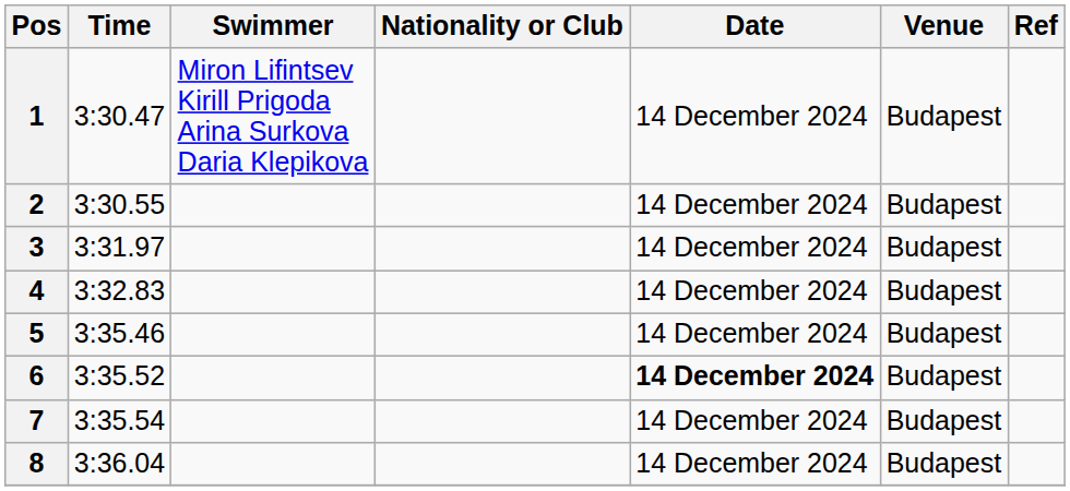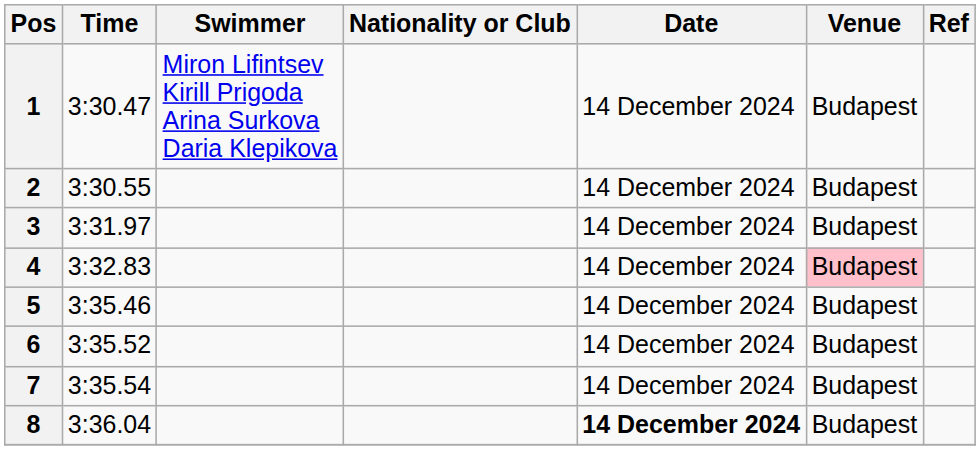4 | Venue: no background -> pink background
6 | Date: bold -> normal
8 | Date: normal -> bold
